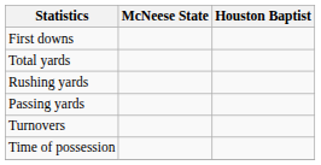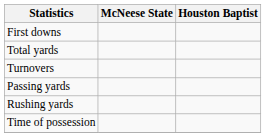rows swapped: Rushing yards <-> Turnovers
